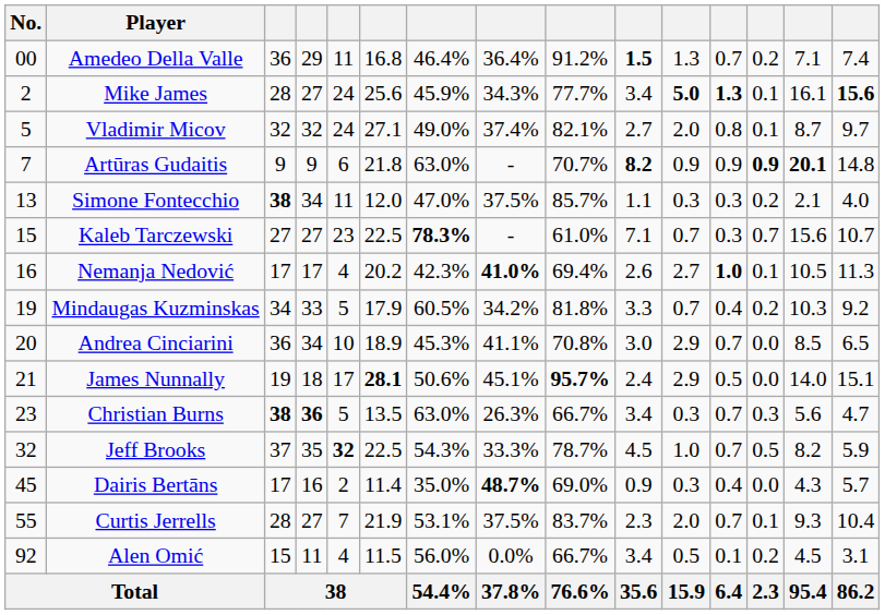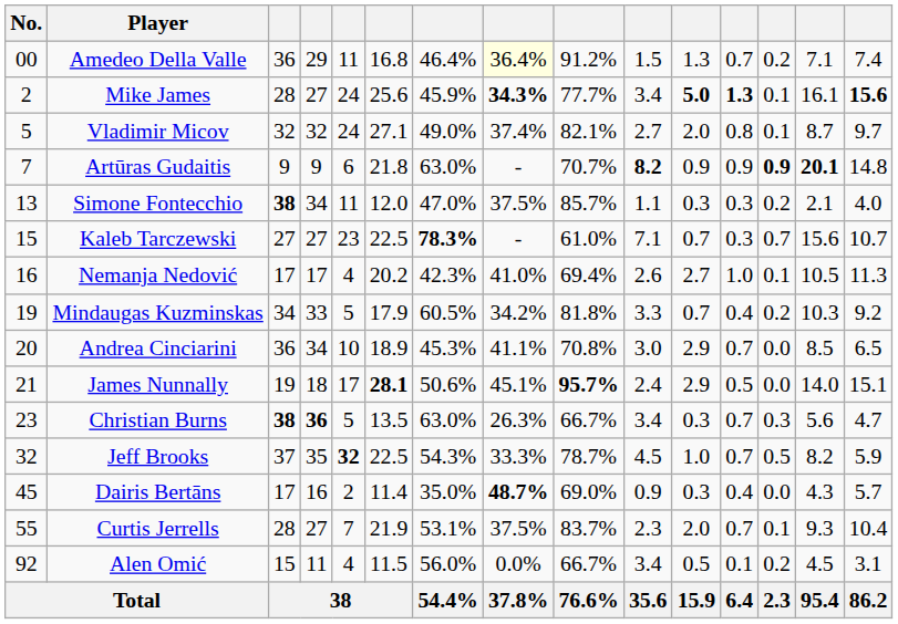Amedeo Della Valle | column 8: no background -> lightyellow background
Amedeo Della Valle | column 10: bold -> normal
Mike James | column 8: normal -> bold
Nemanja Nedović | column 8: bold -> normal
Nemanja Nedović | column 12: bold -> normal
